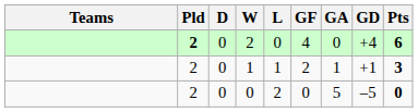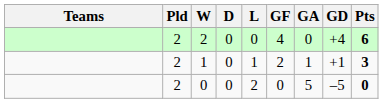columns swapped: W <-> D
row 2 | Pld: bold -> normal
